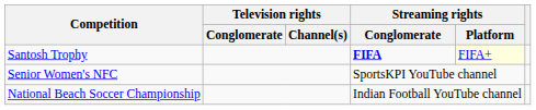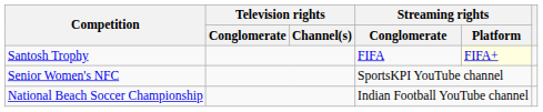Santosh Trophy | Streaming rights / Conglomerate: bold -> normal
